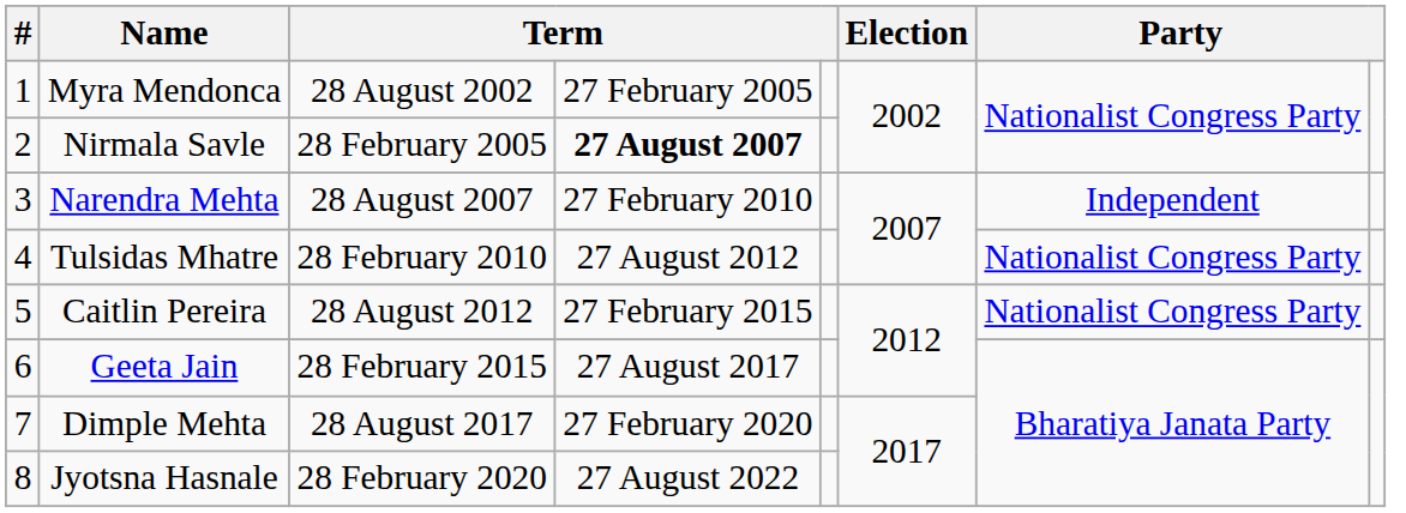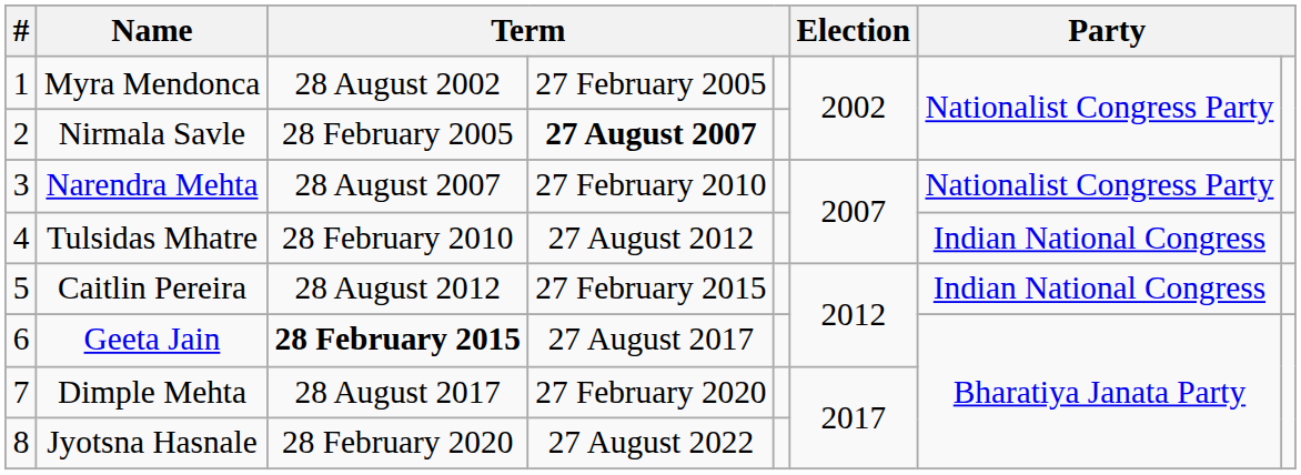Narendra Mehta | column 7: Independent -> Nationalist Congress Party
Tulsidas Mhatre | column 7: Nationalist Congress Party -> Indian National Congress
Caitlin Pereira | column 7: Nationalist Congress Party -> Indian National Congress
Geeta Jain | column 3: normal -> bold
